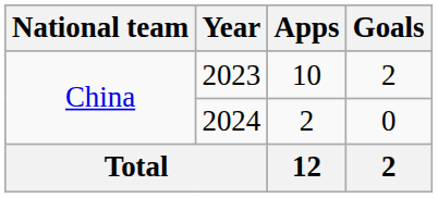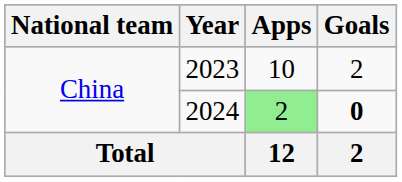2024 | Apps: no background -> lightgreen background
2024 | Goals: normal -> bold
